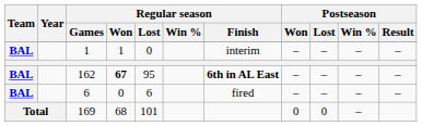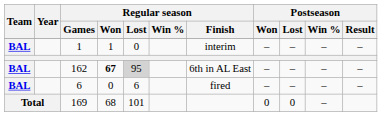162 | Regular season / Lost: no background -> lightgrey background
162 | Regular season / Finish: bold -> normal
